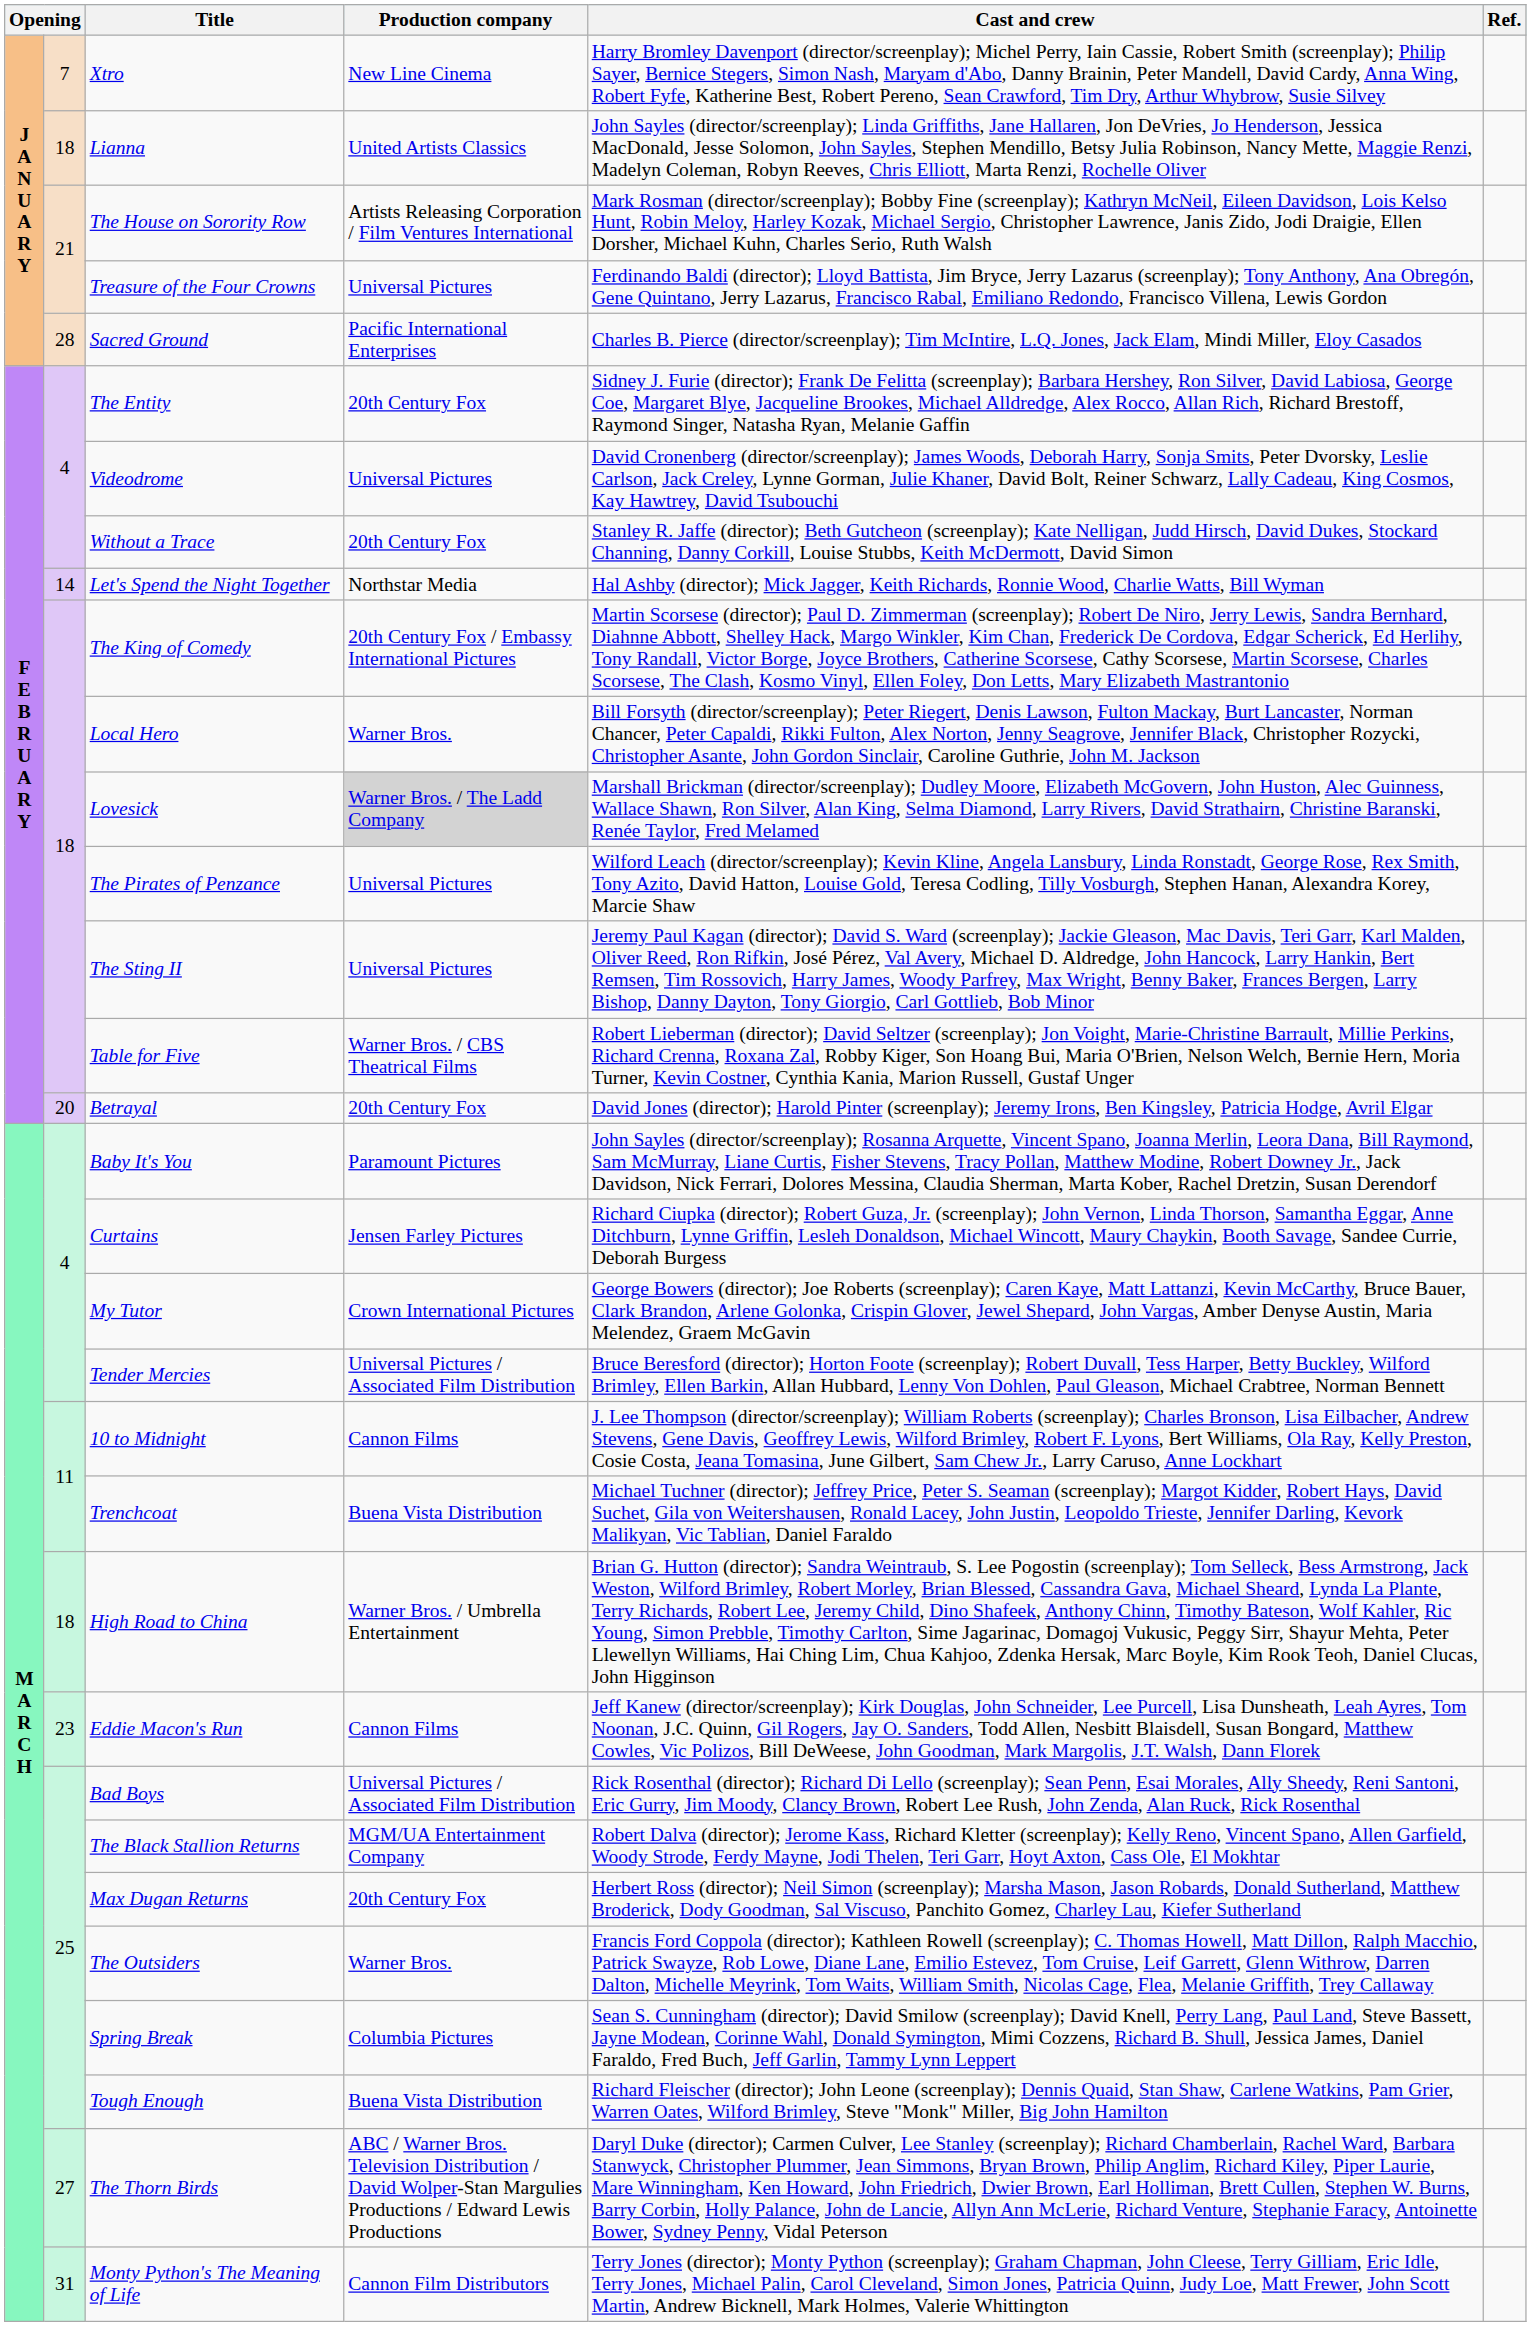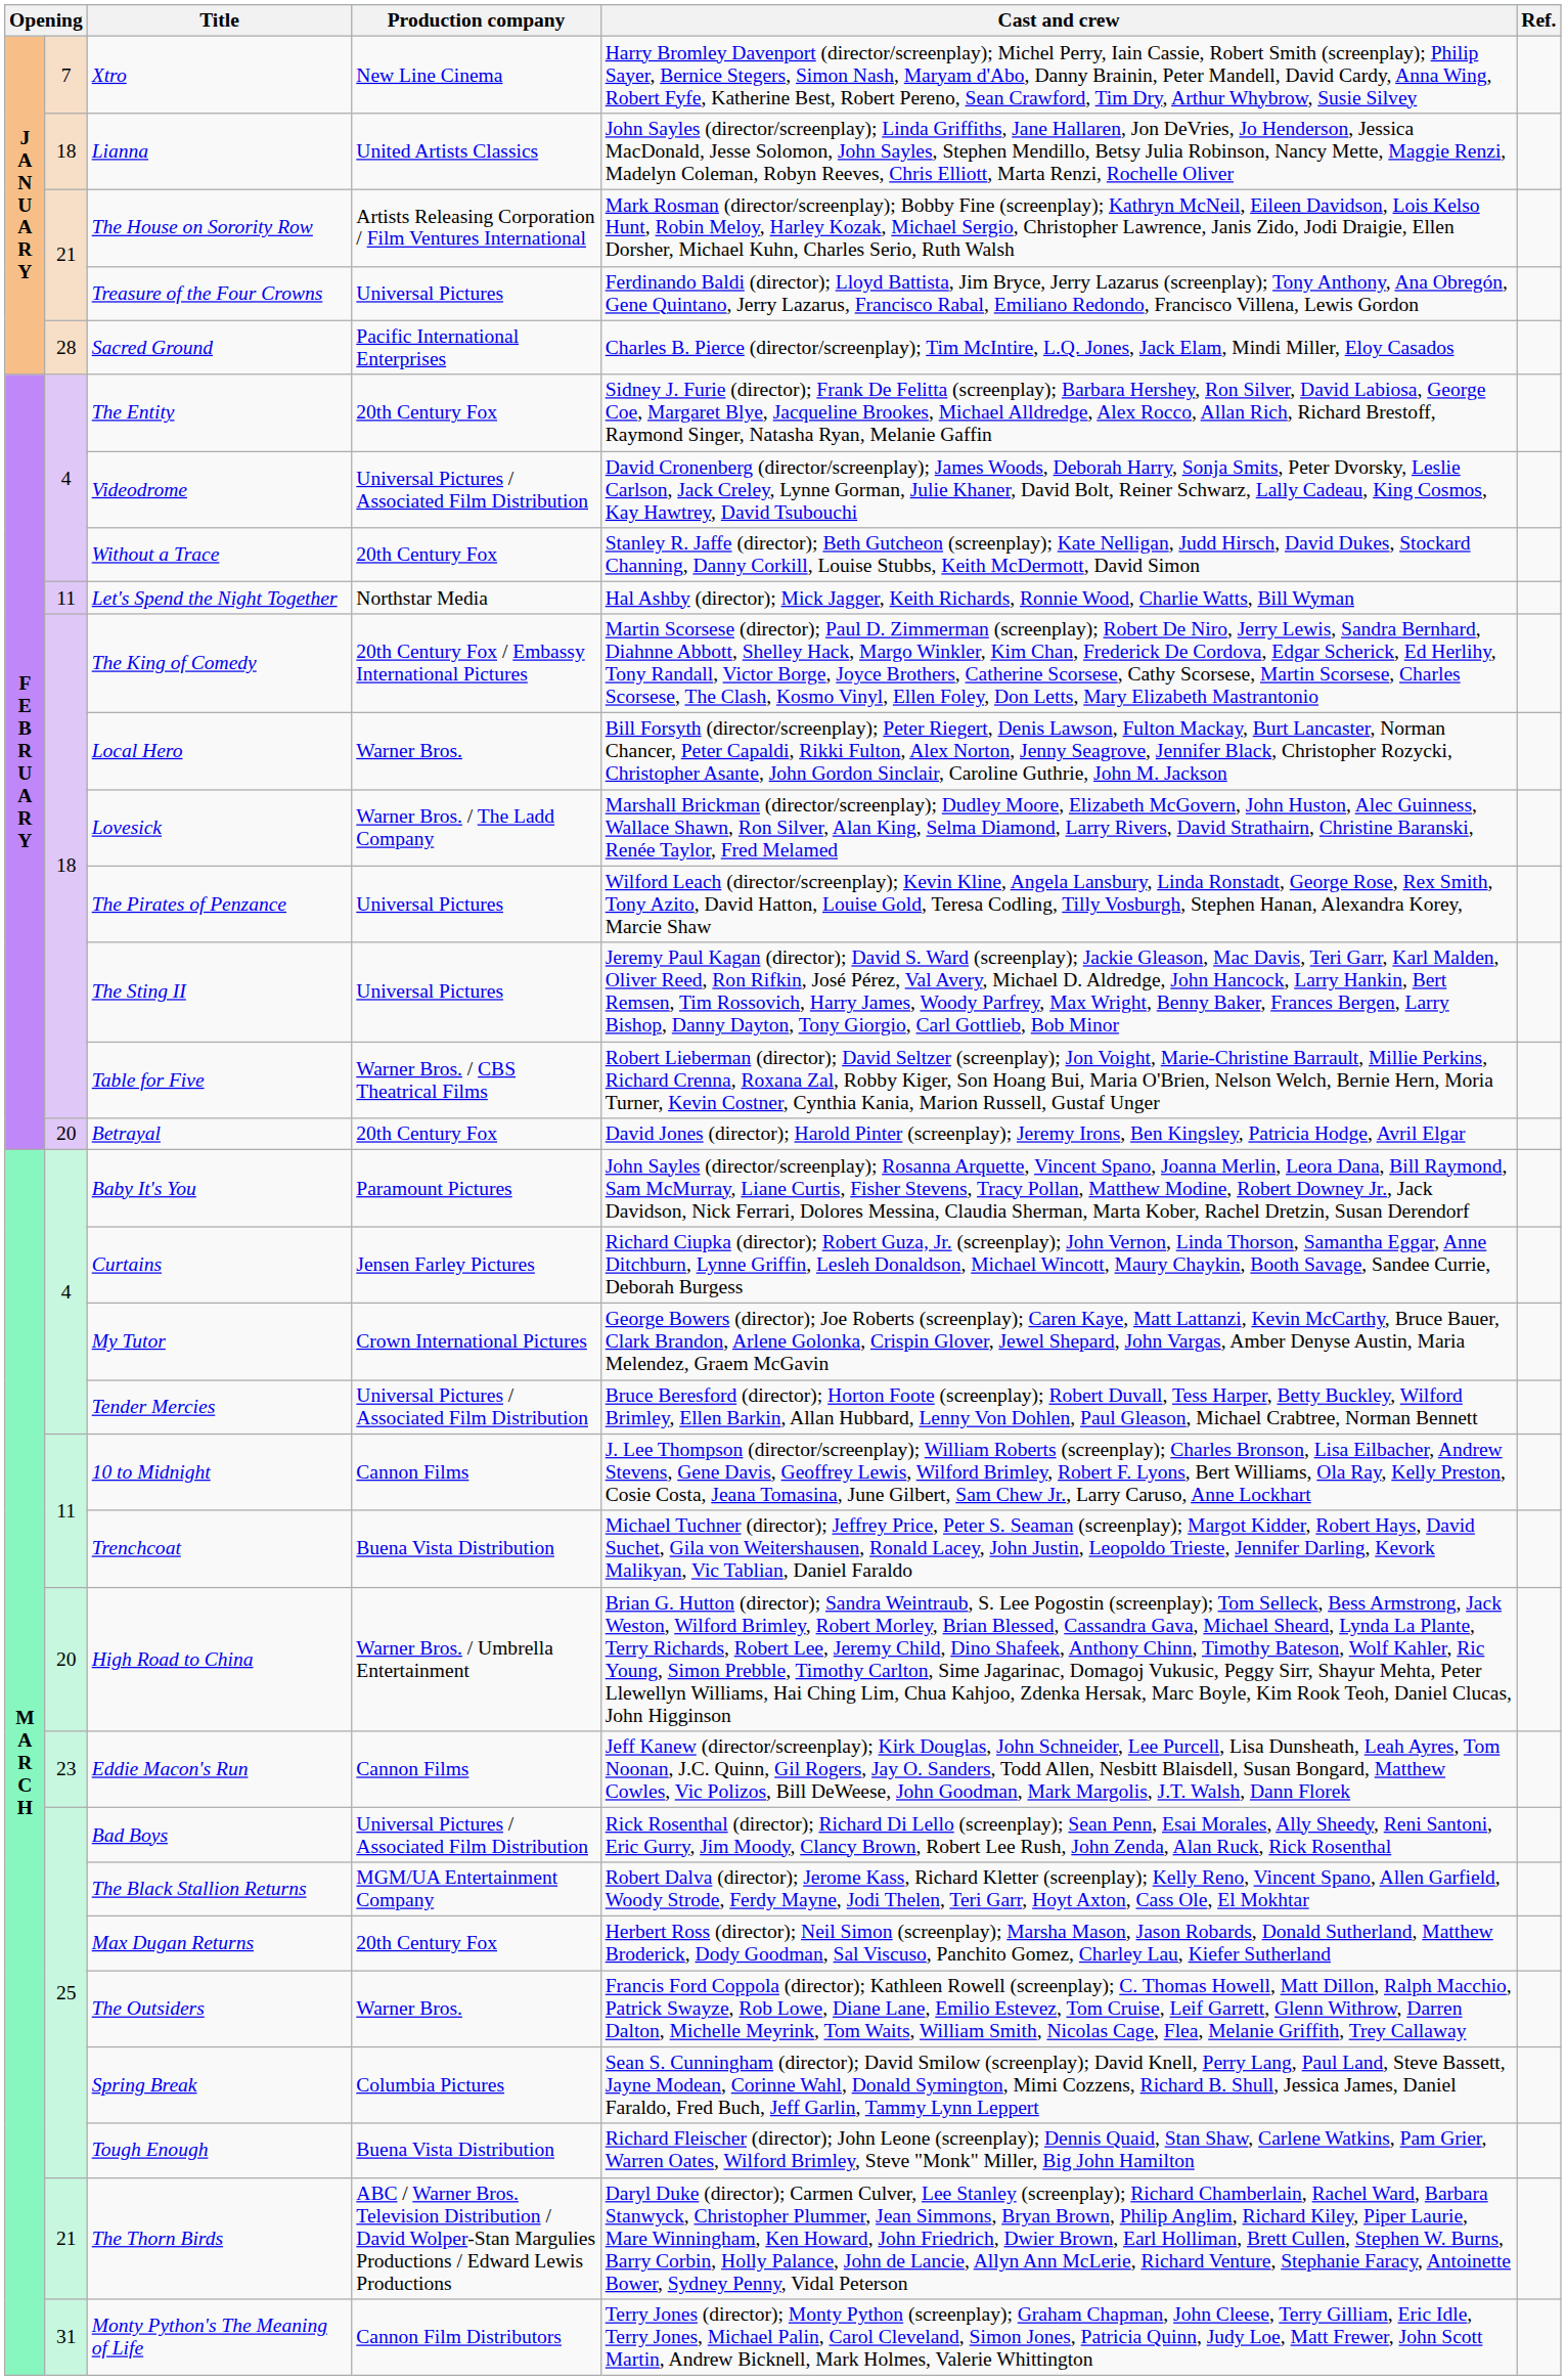Videodrome | Production company: Universal Pictures -> Universal Pictures / Associated Film Distribution
Let's Spend the Night Together | column 2: 14 -> 11
Lovesick | Production company: lightgrey background -> no background
High Road to China | column 2: 18 -> 20
The Thorn Birds | column 2: 27 -> 21
